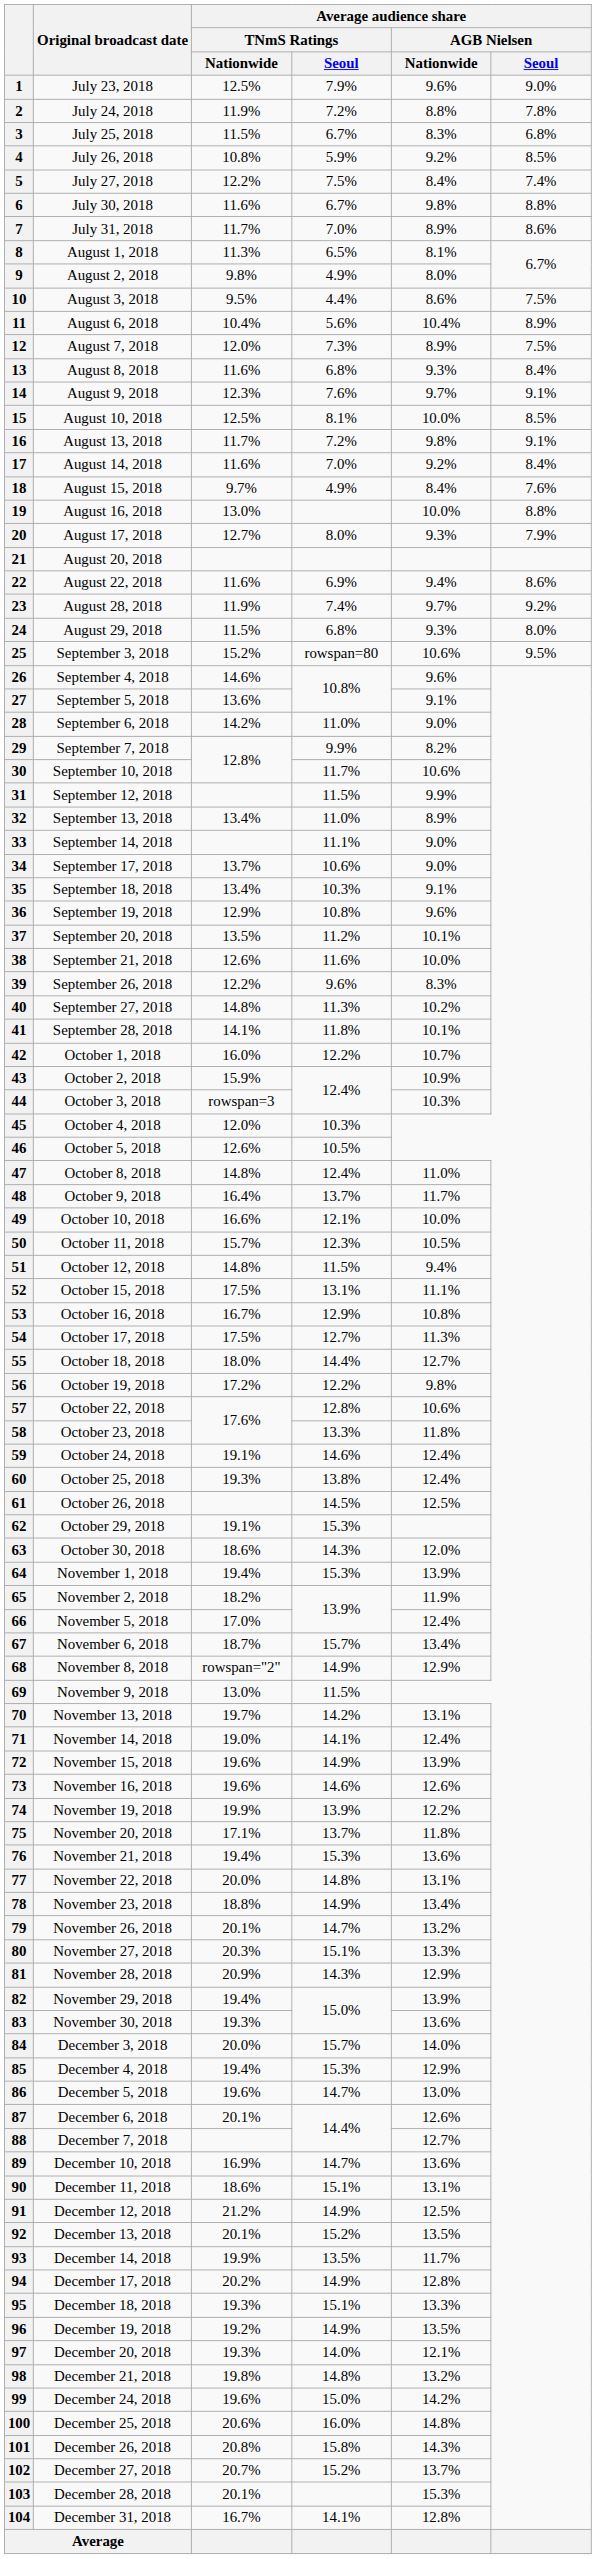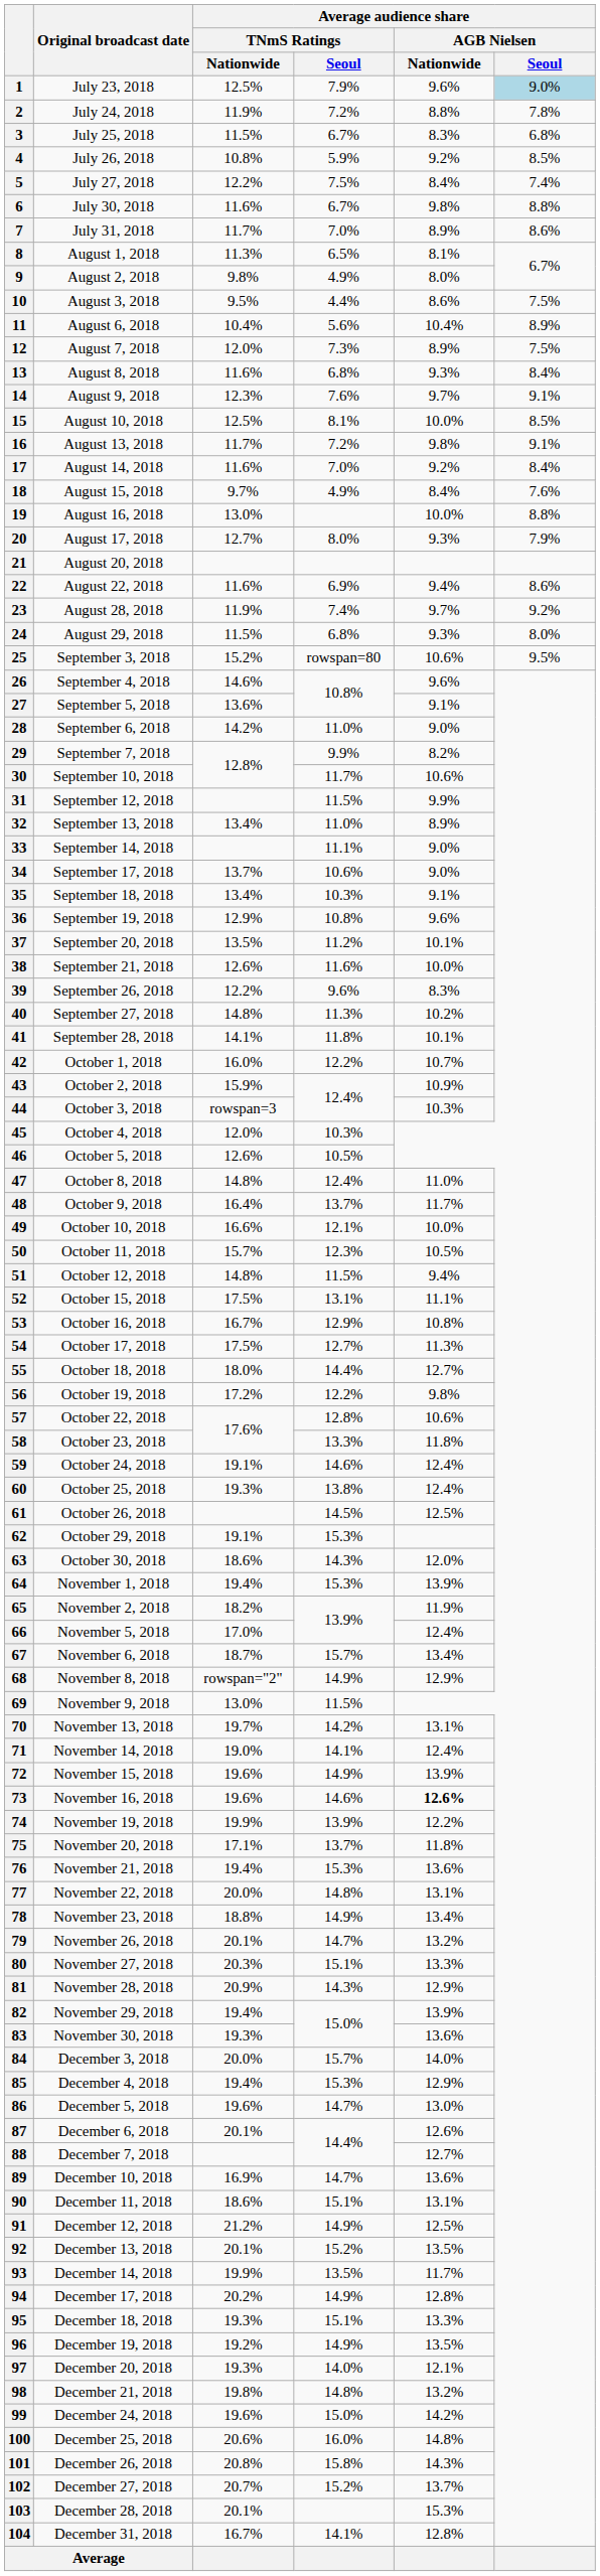1 | Average audience share / AGB Nielsen / Seoul: no background -> lightblue background
73 | Average audience share / AGB Nielsen / Nationwide: normal -> bold
